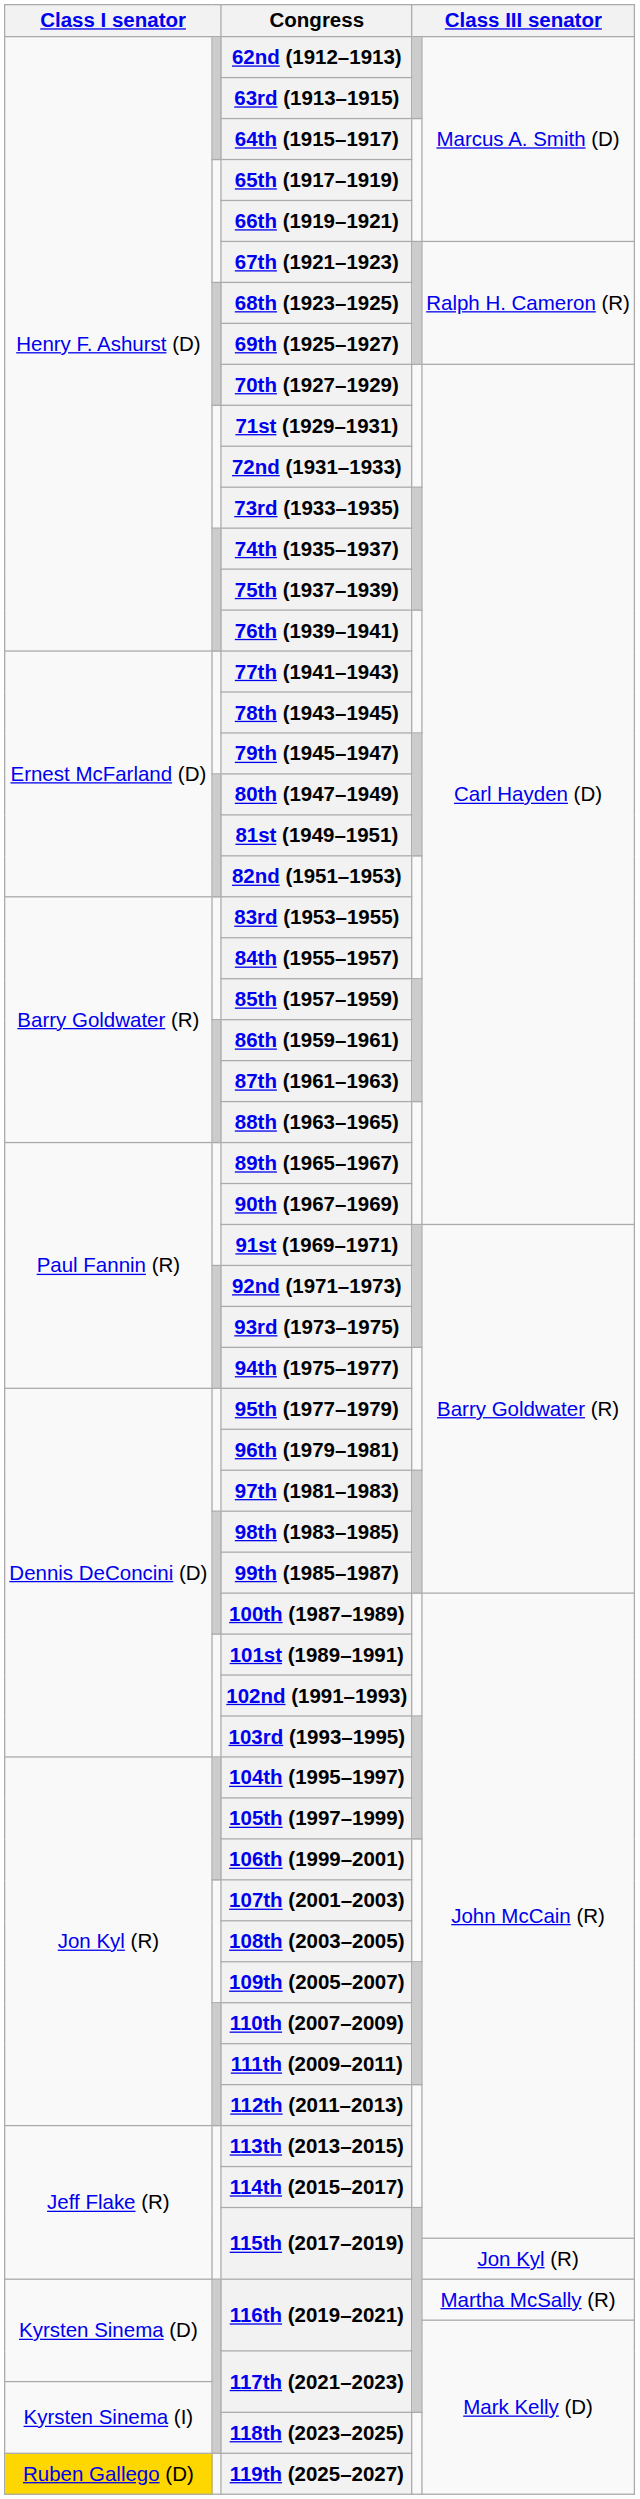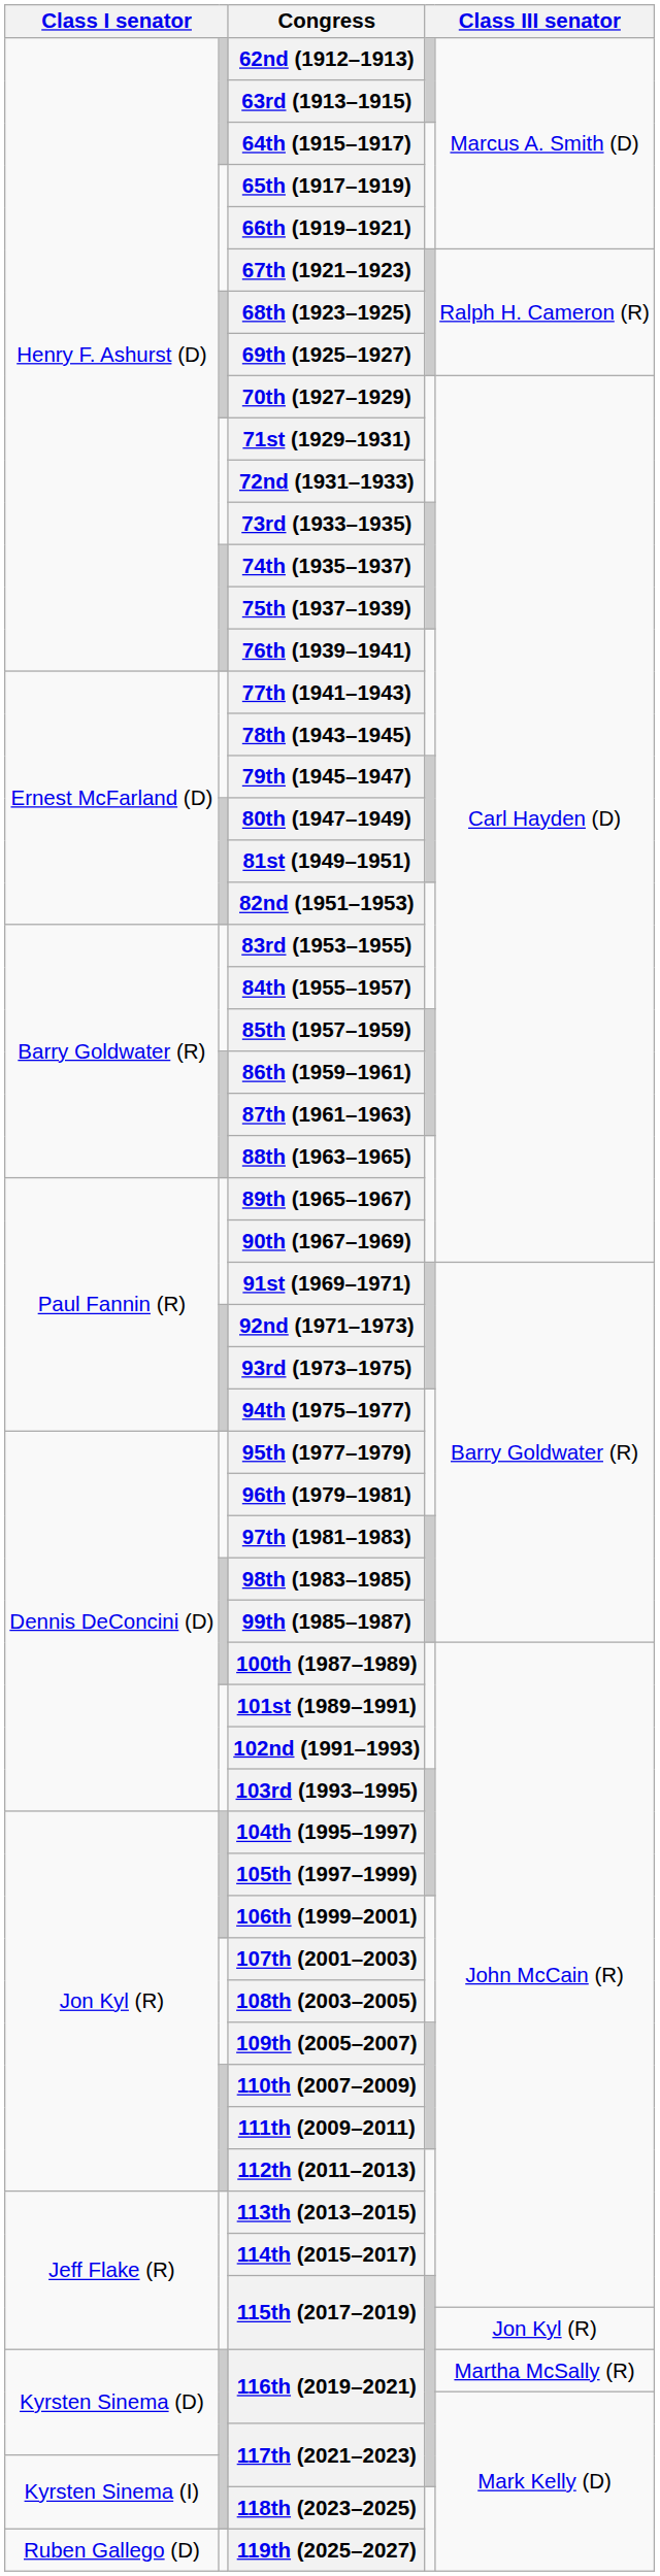119th (2025–2027) | column 1: gold background -> no background
